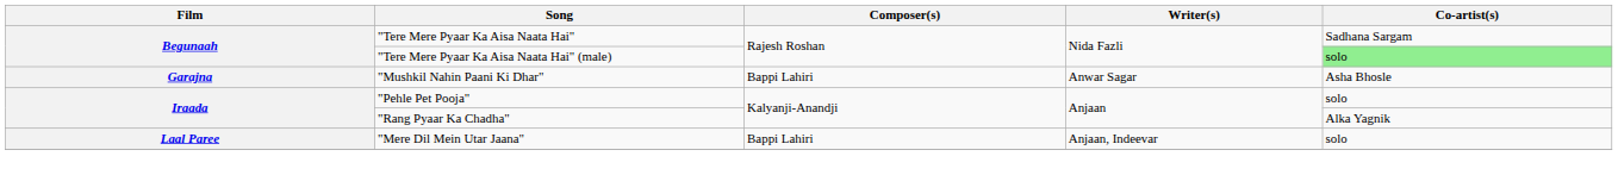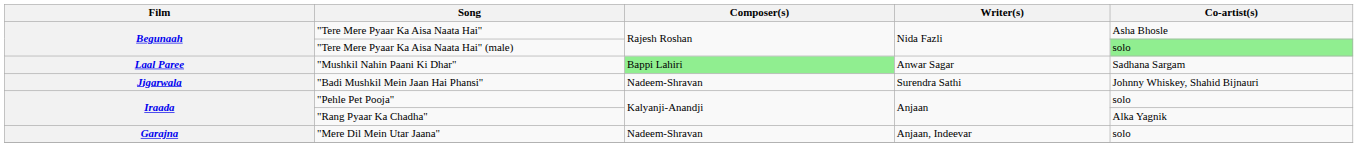"Tere Mere Pyaar Ka Aisa Naata Hai" | Co-artist(s): Sadhana Sargam -> Asha Bhosle
"Mushkil Nahin Paani Ki Dhar" | Film: Garajna -> Laal Paree
"Mushkil Nahin Paani Ki Dhar" | Composer(s): no background -> lightgreen background
"Mushkil Nahin Paani Ki Dhar" | Co-artist(s): Asha Bhosle -> Sadhana Sargam
+ row: Jigarwala | "Badi Mushkil Mein Jaan Hai Phansi" | Nadeem-Shravan | Surendra Sathi | Johnny Whiskey, Shahid Bijnauri
"Mere Dil Mein Utar Jaana" | Film: Laal Paree -> Garajna
"Mere Dil Mein Utar Jaana" | Composer(s): Bappi Lahiri -> Nadeem-Shravan
